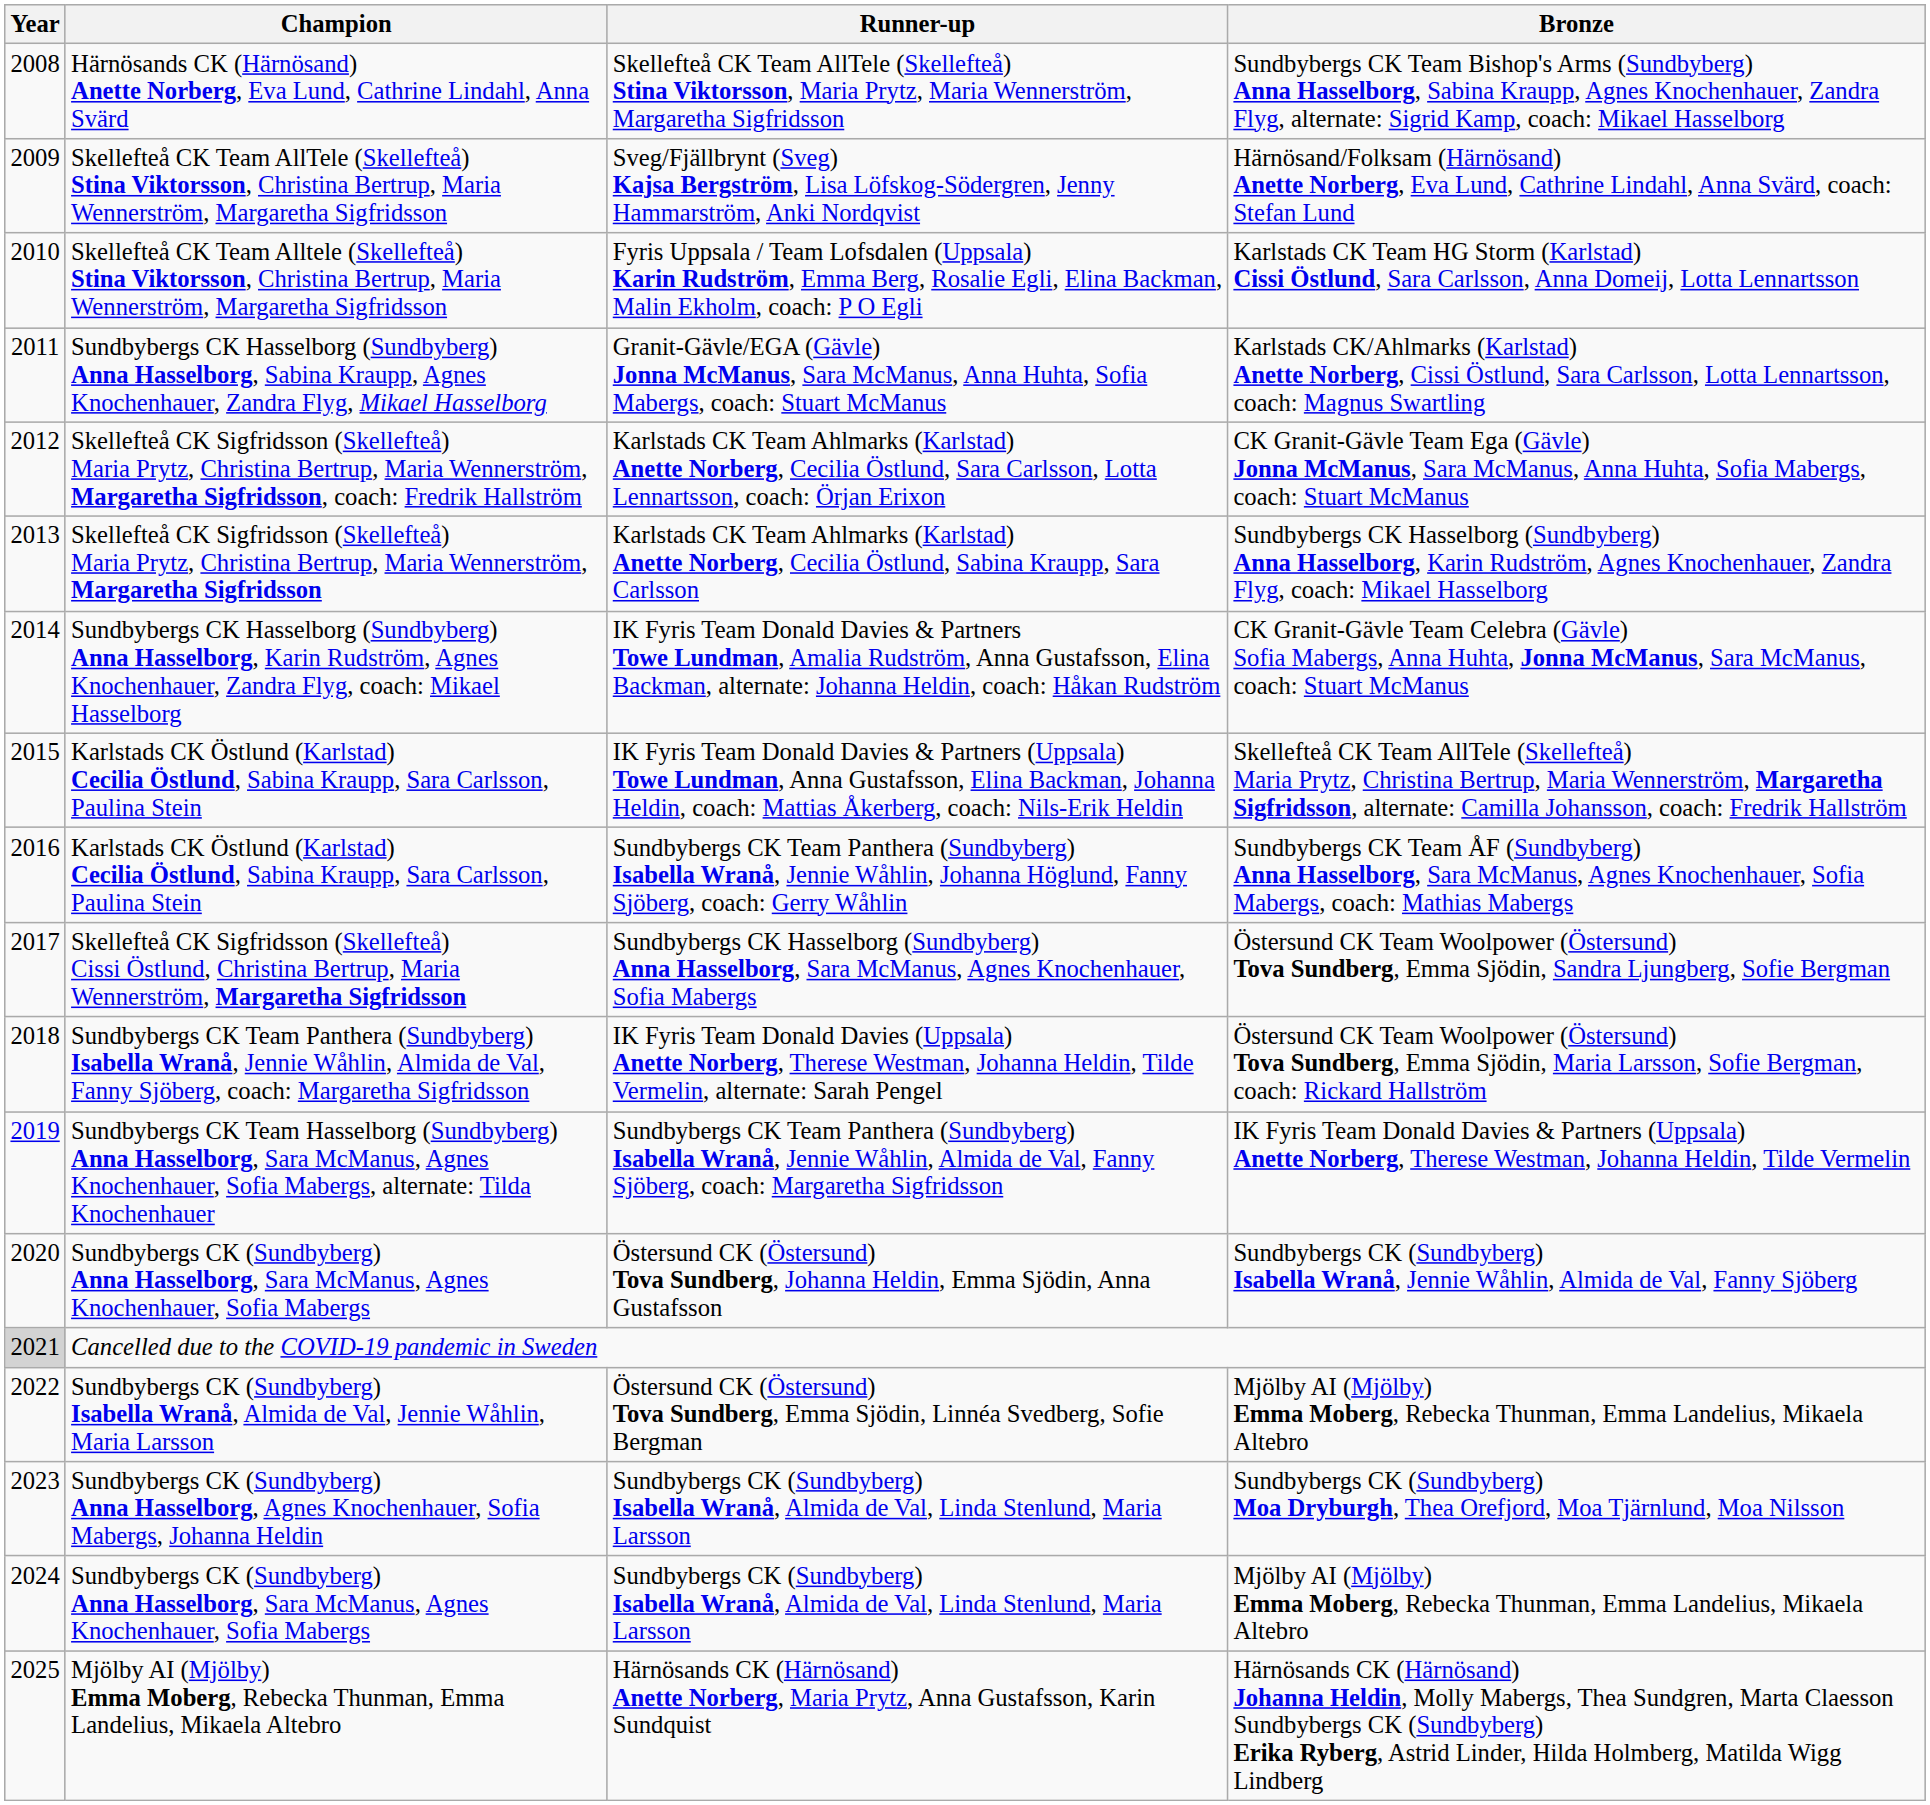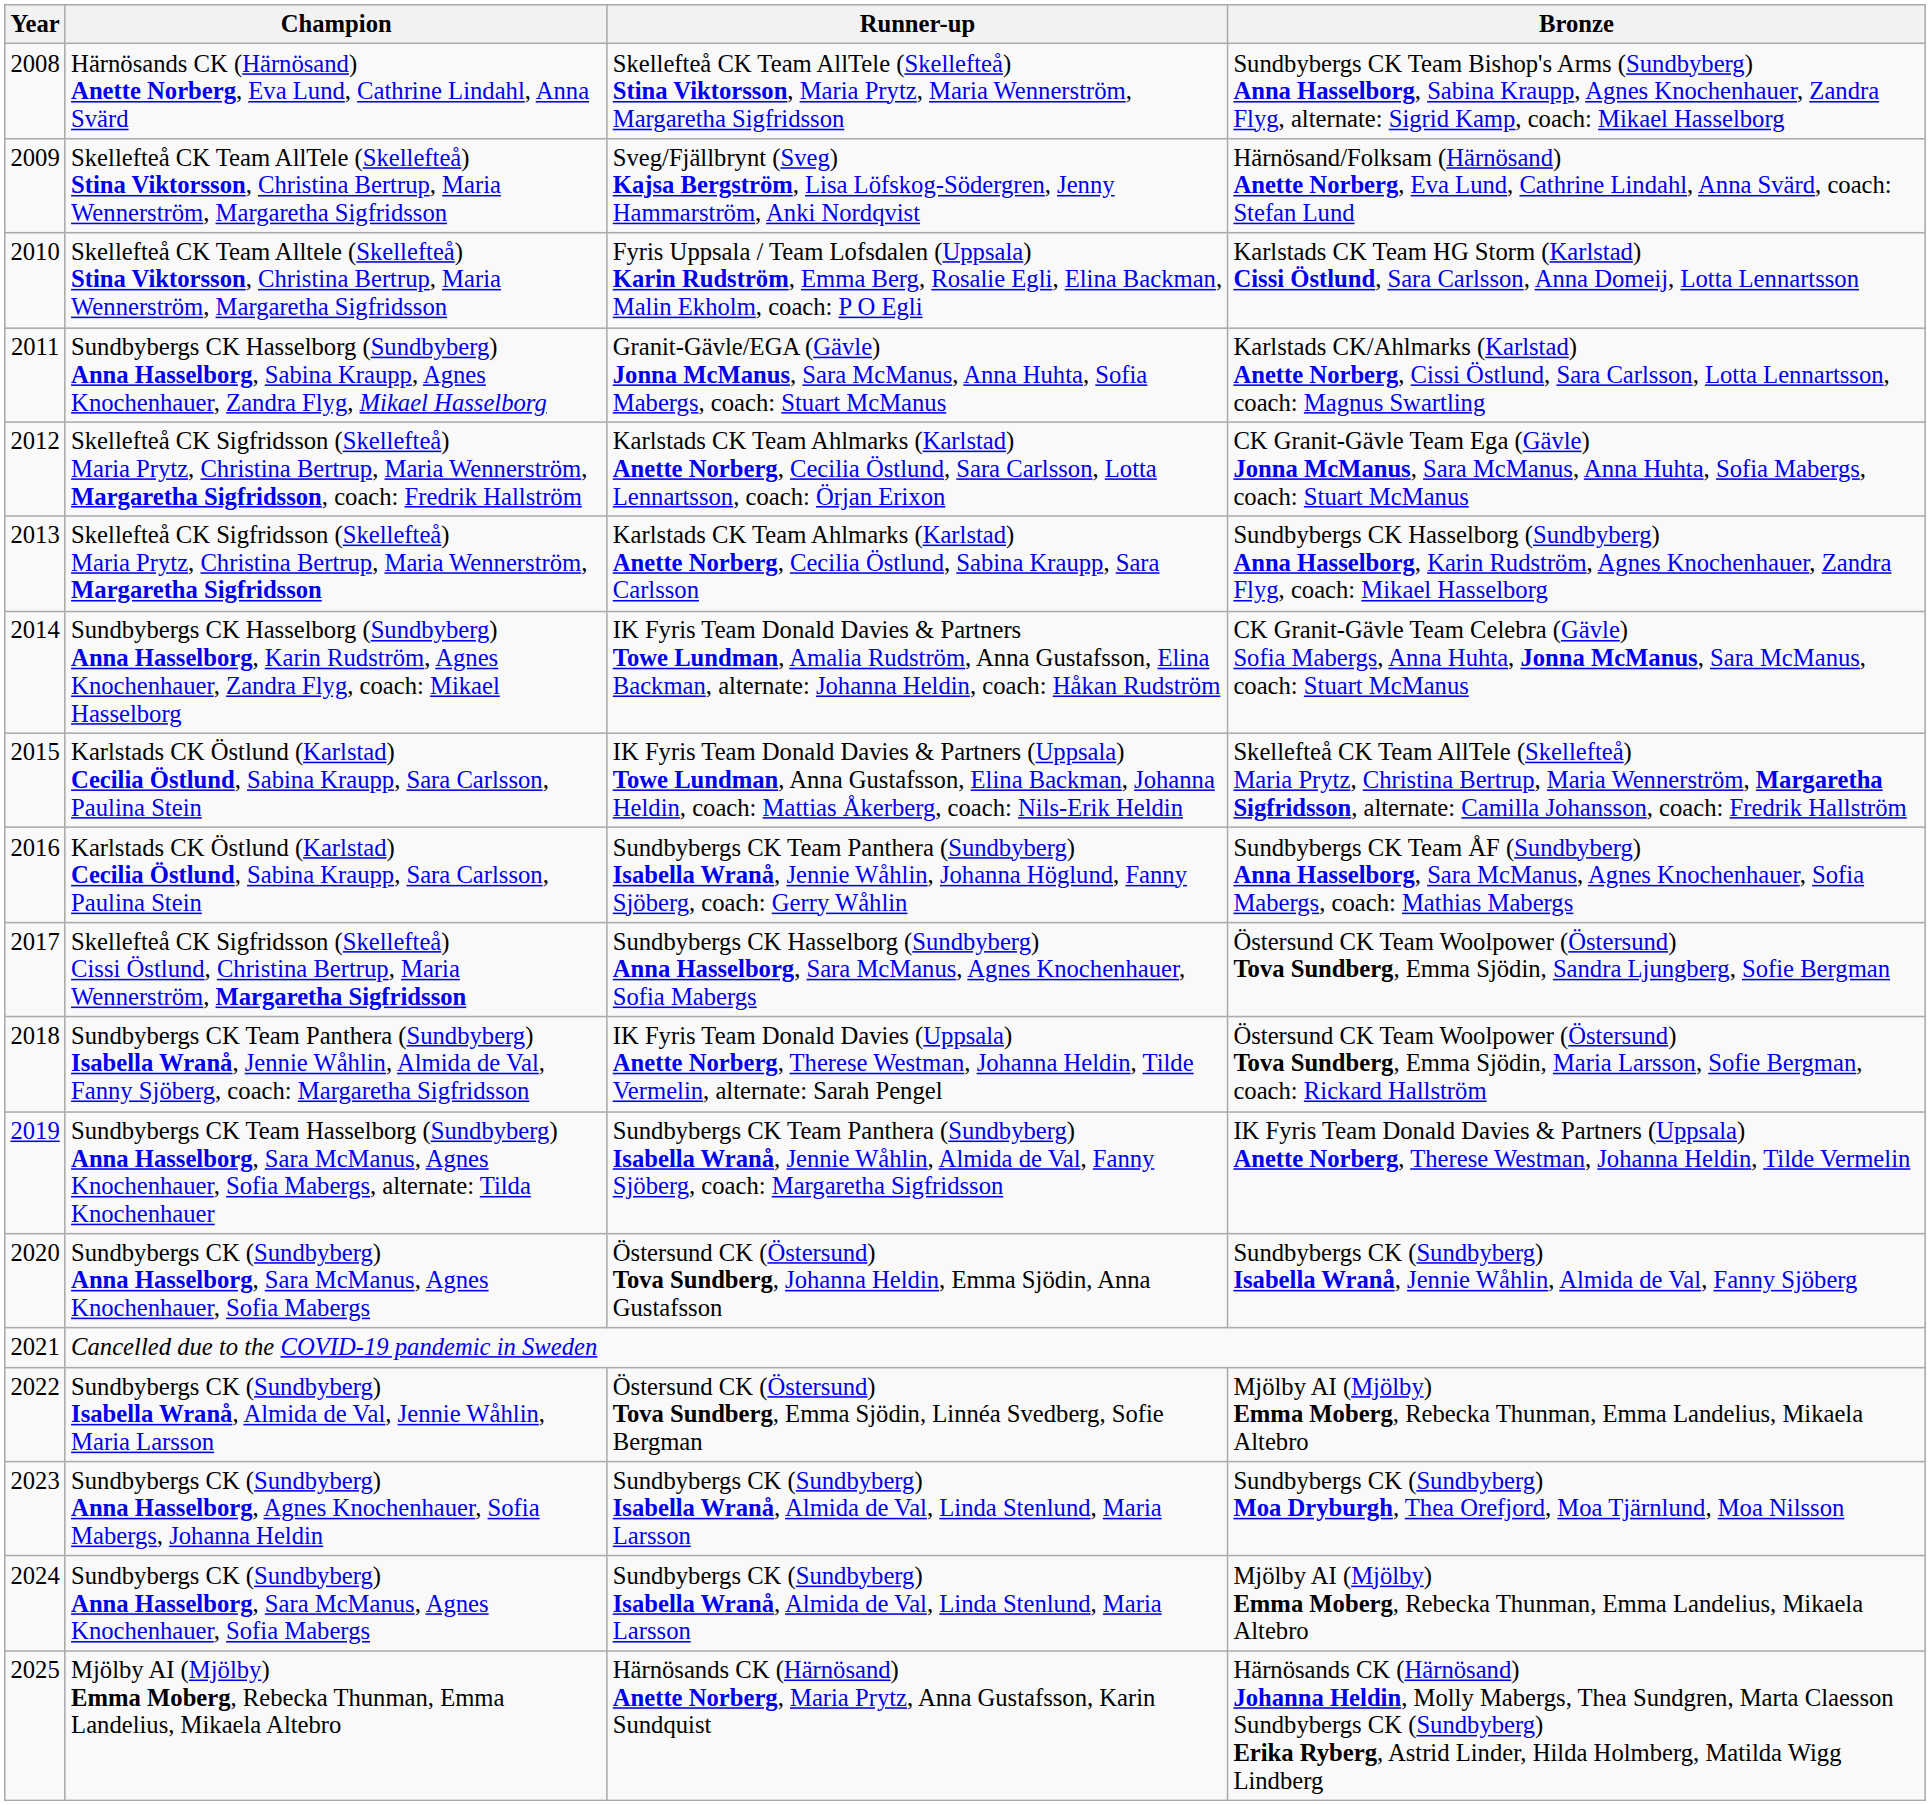Cancelled due to the COVID-19 pandemic in Sweden | Year: lightgrey background -> no background
